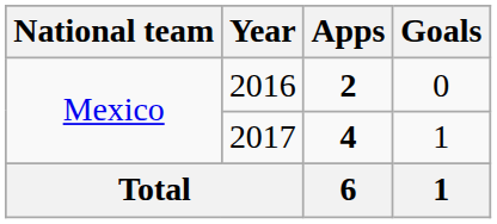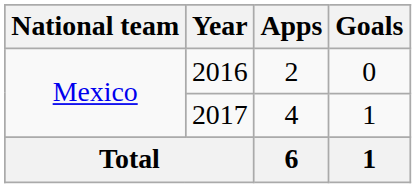2016 | Apps: bold -> normal
2017 | Apps: bold -> normal
